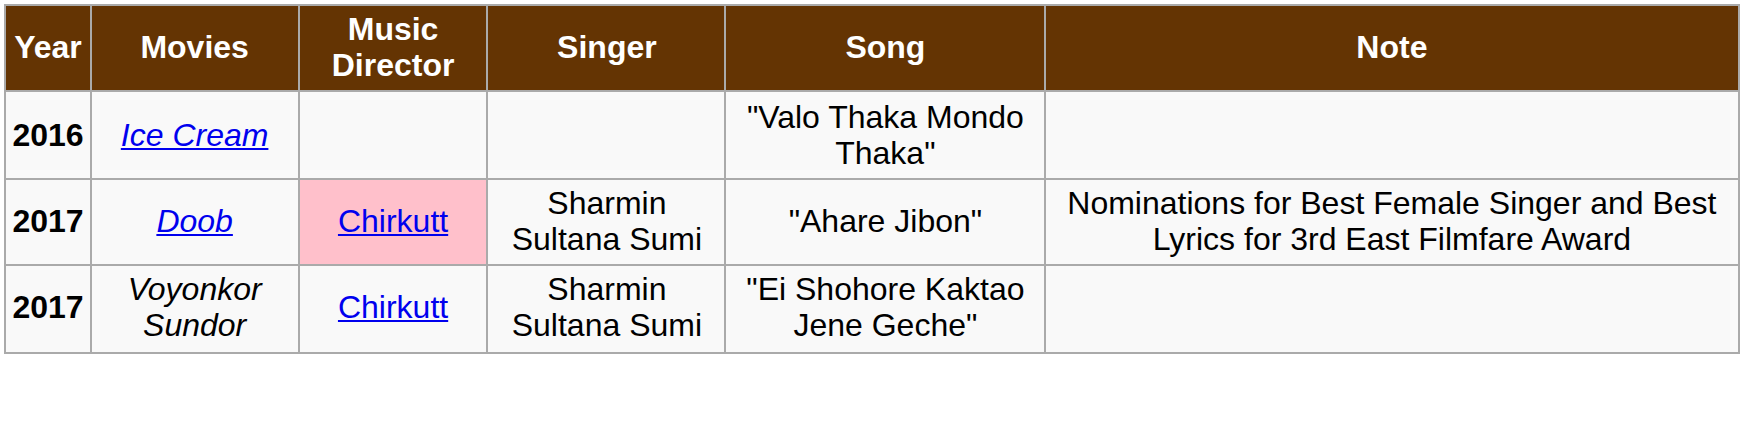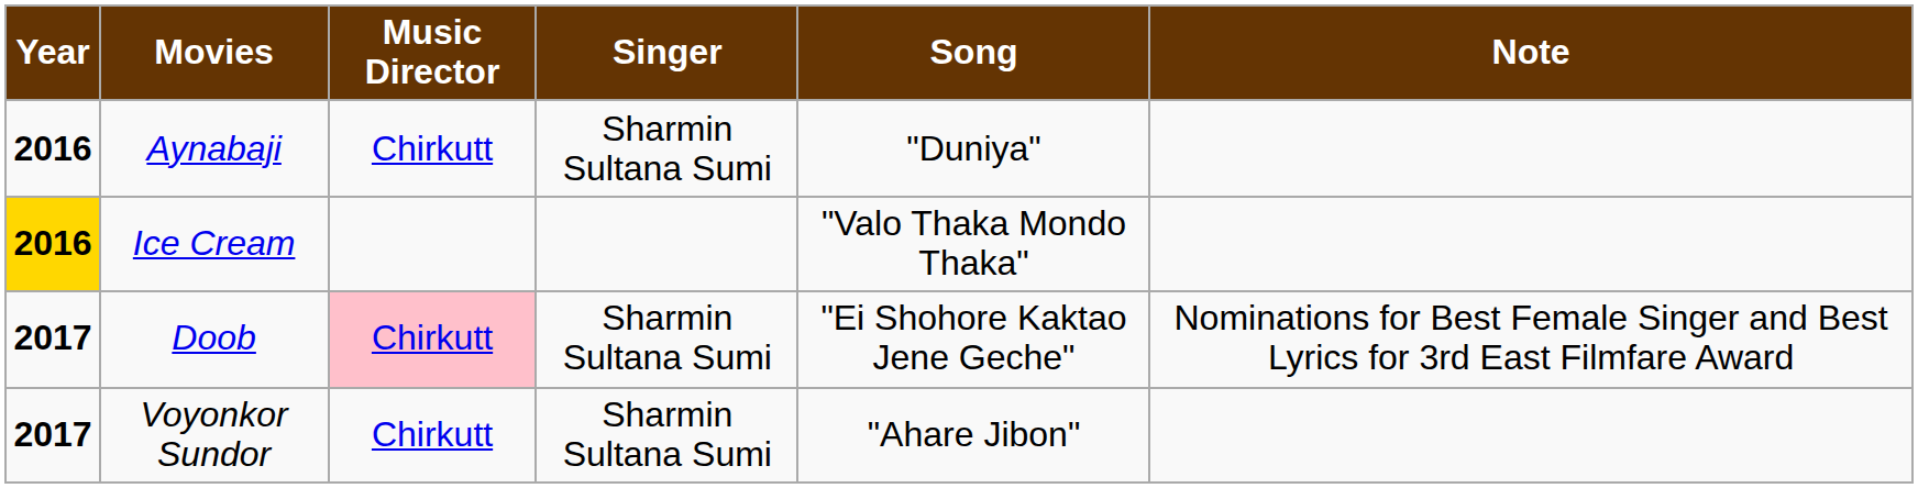+ row: 2016 | Aynabaji | Chirkutt | Sharmin Sultana Sumi | "Duniya"
Ice Cream | Year: no background -> gold background
Doob | Song: "Ahare Jibon" -> "Ei Shohore Kaktao Jene Geche"
Voyonkor Sundor | Song: "Ei Shohore Kaktao Jene Geche" -> "Ahare Jibon"
